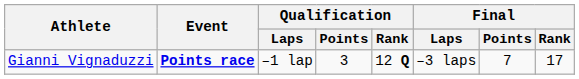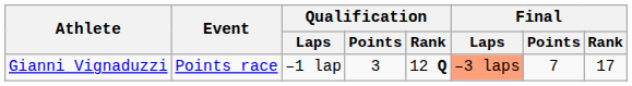Gianni Vignaduzzi | Event: bold -> normal
Gianni Vignaduzzi | Final / Laps: no background -> lightsalmon background
